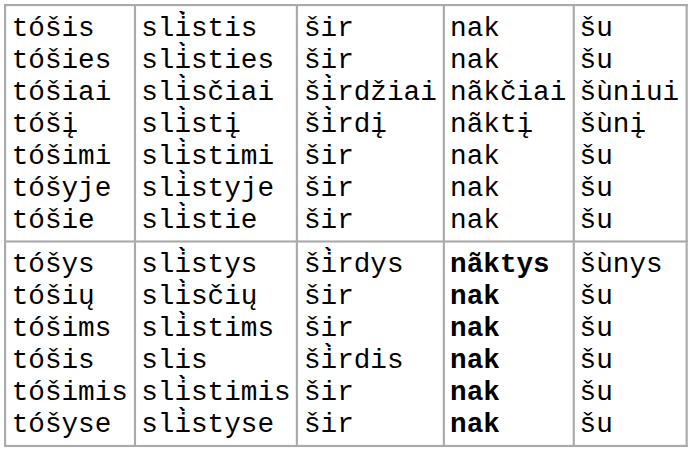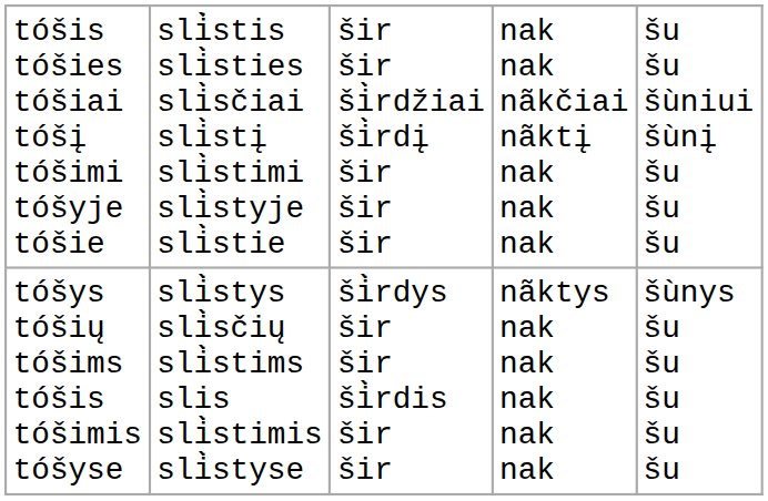tóšys tóšių tóšims tóšis tóšimis tóšyse | column 4: bold -> normal
